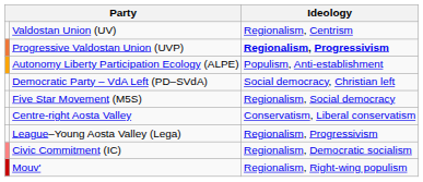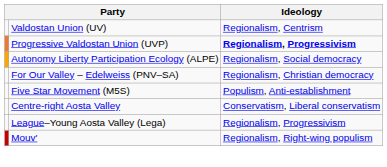Autonomy Liberty Participation Ecology (ALPE) | Ideology: Populism, Anti-establishment -> Regionalism, Social democracy
+ row: For Our Valley – Edelweiss (PNV–SA) | Regionalism, Christian democracy
- row: Democratic Party – VdA Left (PD–SVdA) | Social democracy, Christian left
Five Star Movement (M5S) | Ideology: Regionalism, Social democracy -> Populism, Anti-establishment
- row: Civic Commitment (IC) | Regionalism, Democratic socialism
